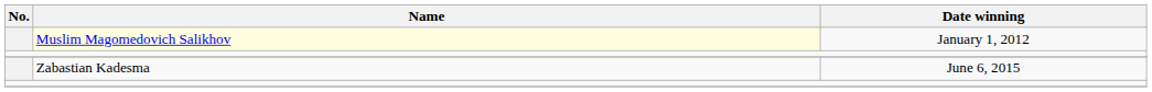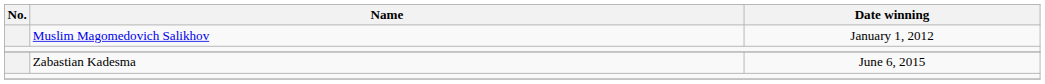Muslim Magomedovich Salikhov | Name: lightyellow background -> no background
